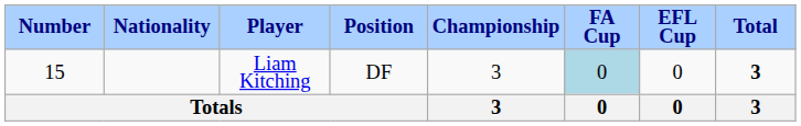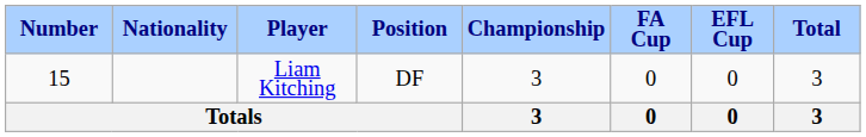Liam Kitching | FA Cup: lightblue background -> no background
Liam Kitching | Total: bold -> normal
